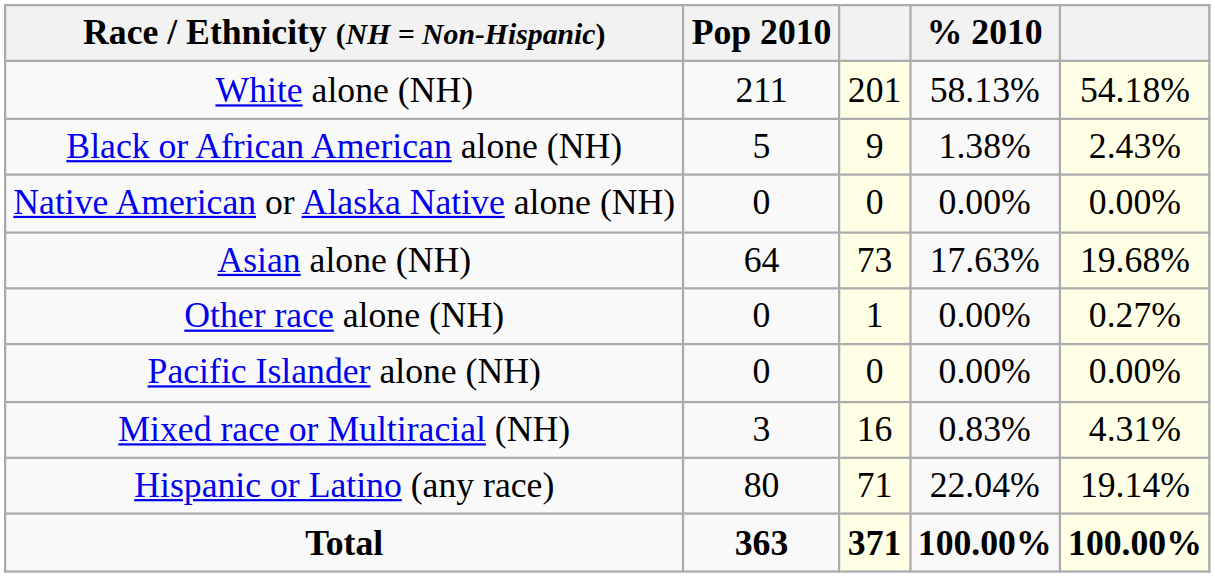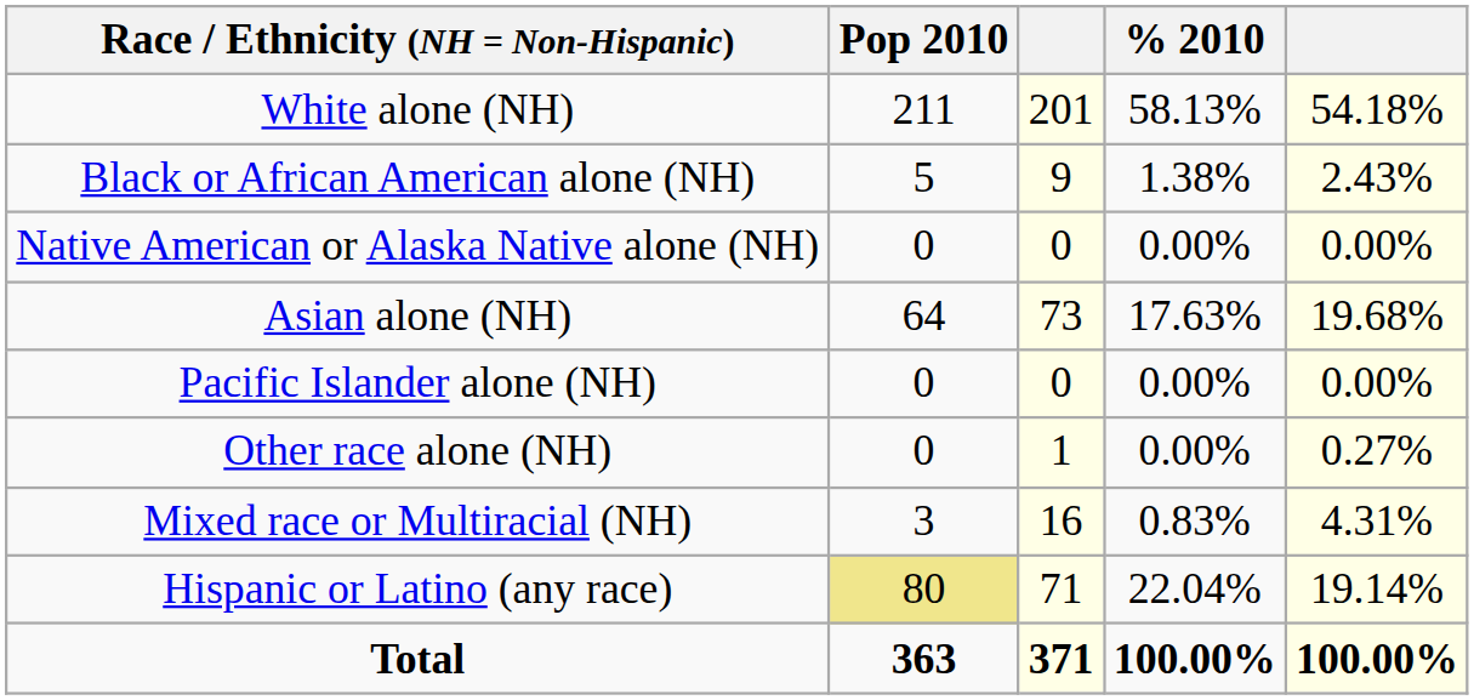rows swapped: Pacific Islander alone (NH) <-> Other race alone (NH)
Hispanic or Latino (any race) | Pop 2010: no background -> khaki background
